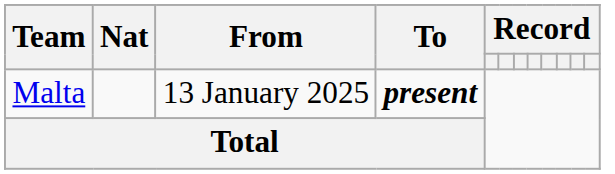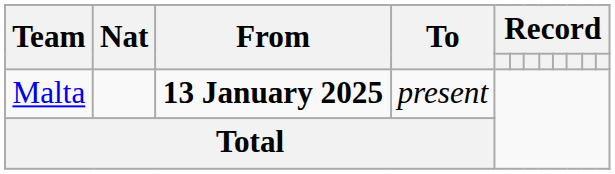Malta | From: normal -> bold
Malta | To: bold -> normal
